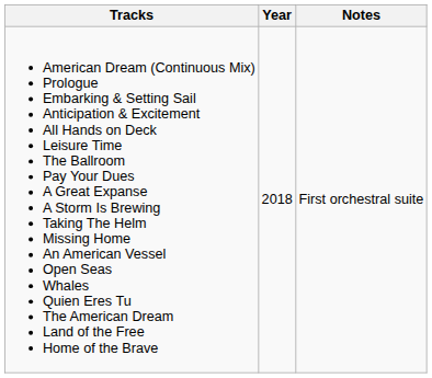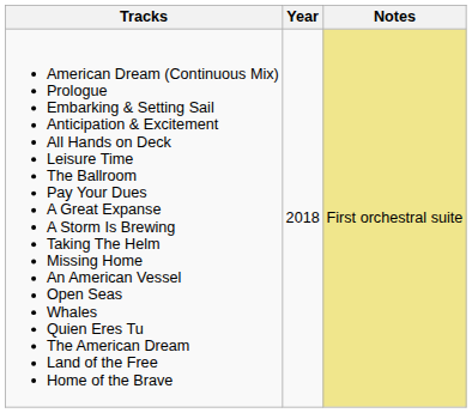row 2 | Notes: no background -> khaki background
